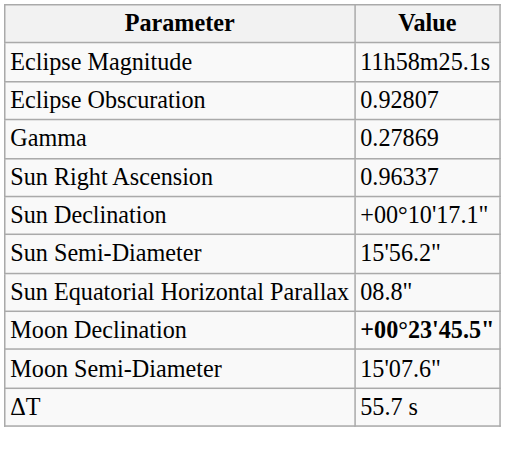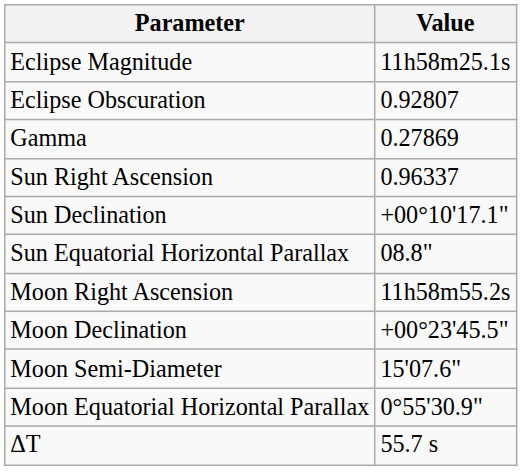- row: Sun Semi-Diameter | 15'56.2"
+ row: Moon Right Ascension | 11h58m55.2s
Moon Declination | Value: bold -> normal
+ row: Moon Equatorial Horizontal Parallax | 0°55'30.9"
